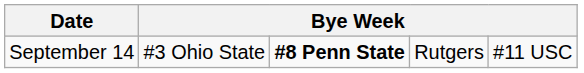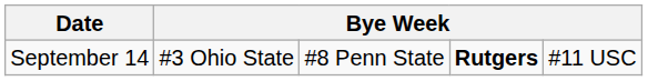September 14 | column 3: bold -> normal
September 14 | column 4: normal -> bold
